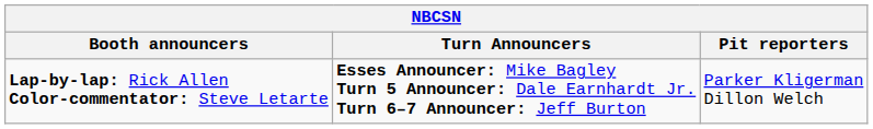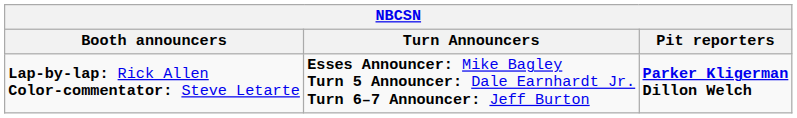Lap-by-lap: Rick Allen Color-commentator: Steve Letarte | Pit reporters: normal -> bold
